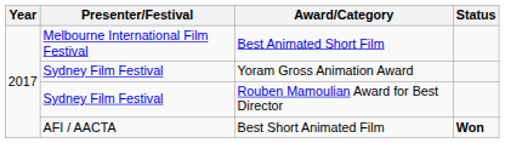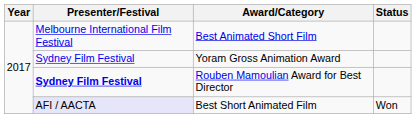Rouben Mamoulian Award for Best Director | Presenter/Festival: normal -> bold
Best Short Animated Film | Presenter/Festival: no background -> lavender background
Best Short Animated Film | Status: bold -> normal
